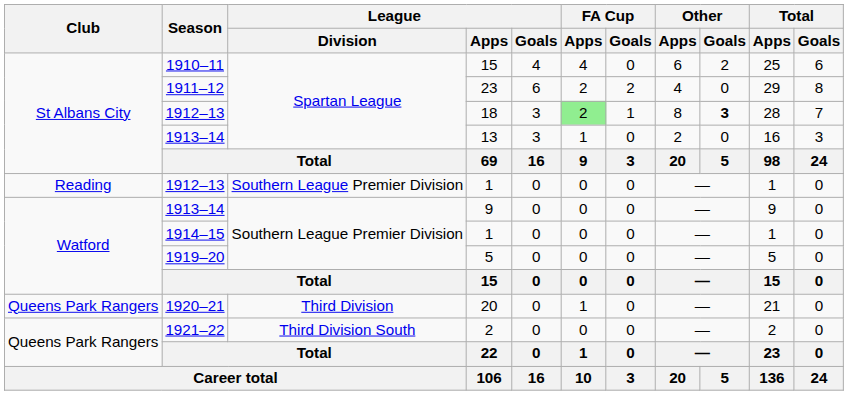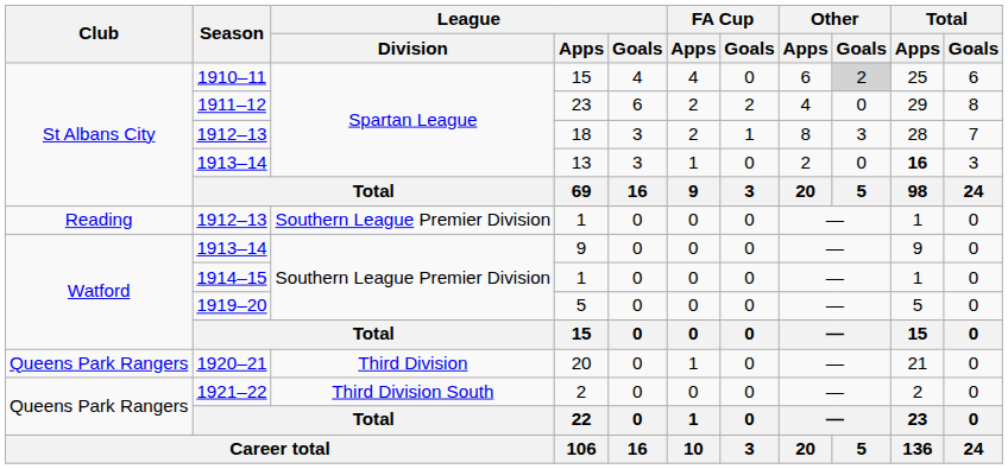1910–11 / 15 | Other / Goals: no background -> lightgrey background
18 | FA Cup / Apps: lightgreen background -> no background
18 | Other / Goals: bold -> normal
13 | Total / Apps: normal -> bold
